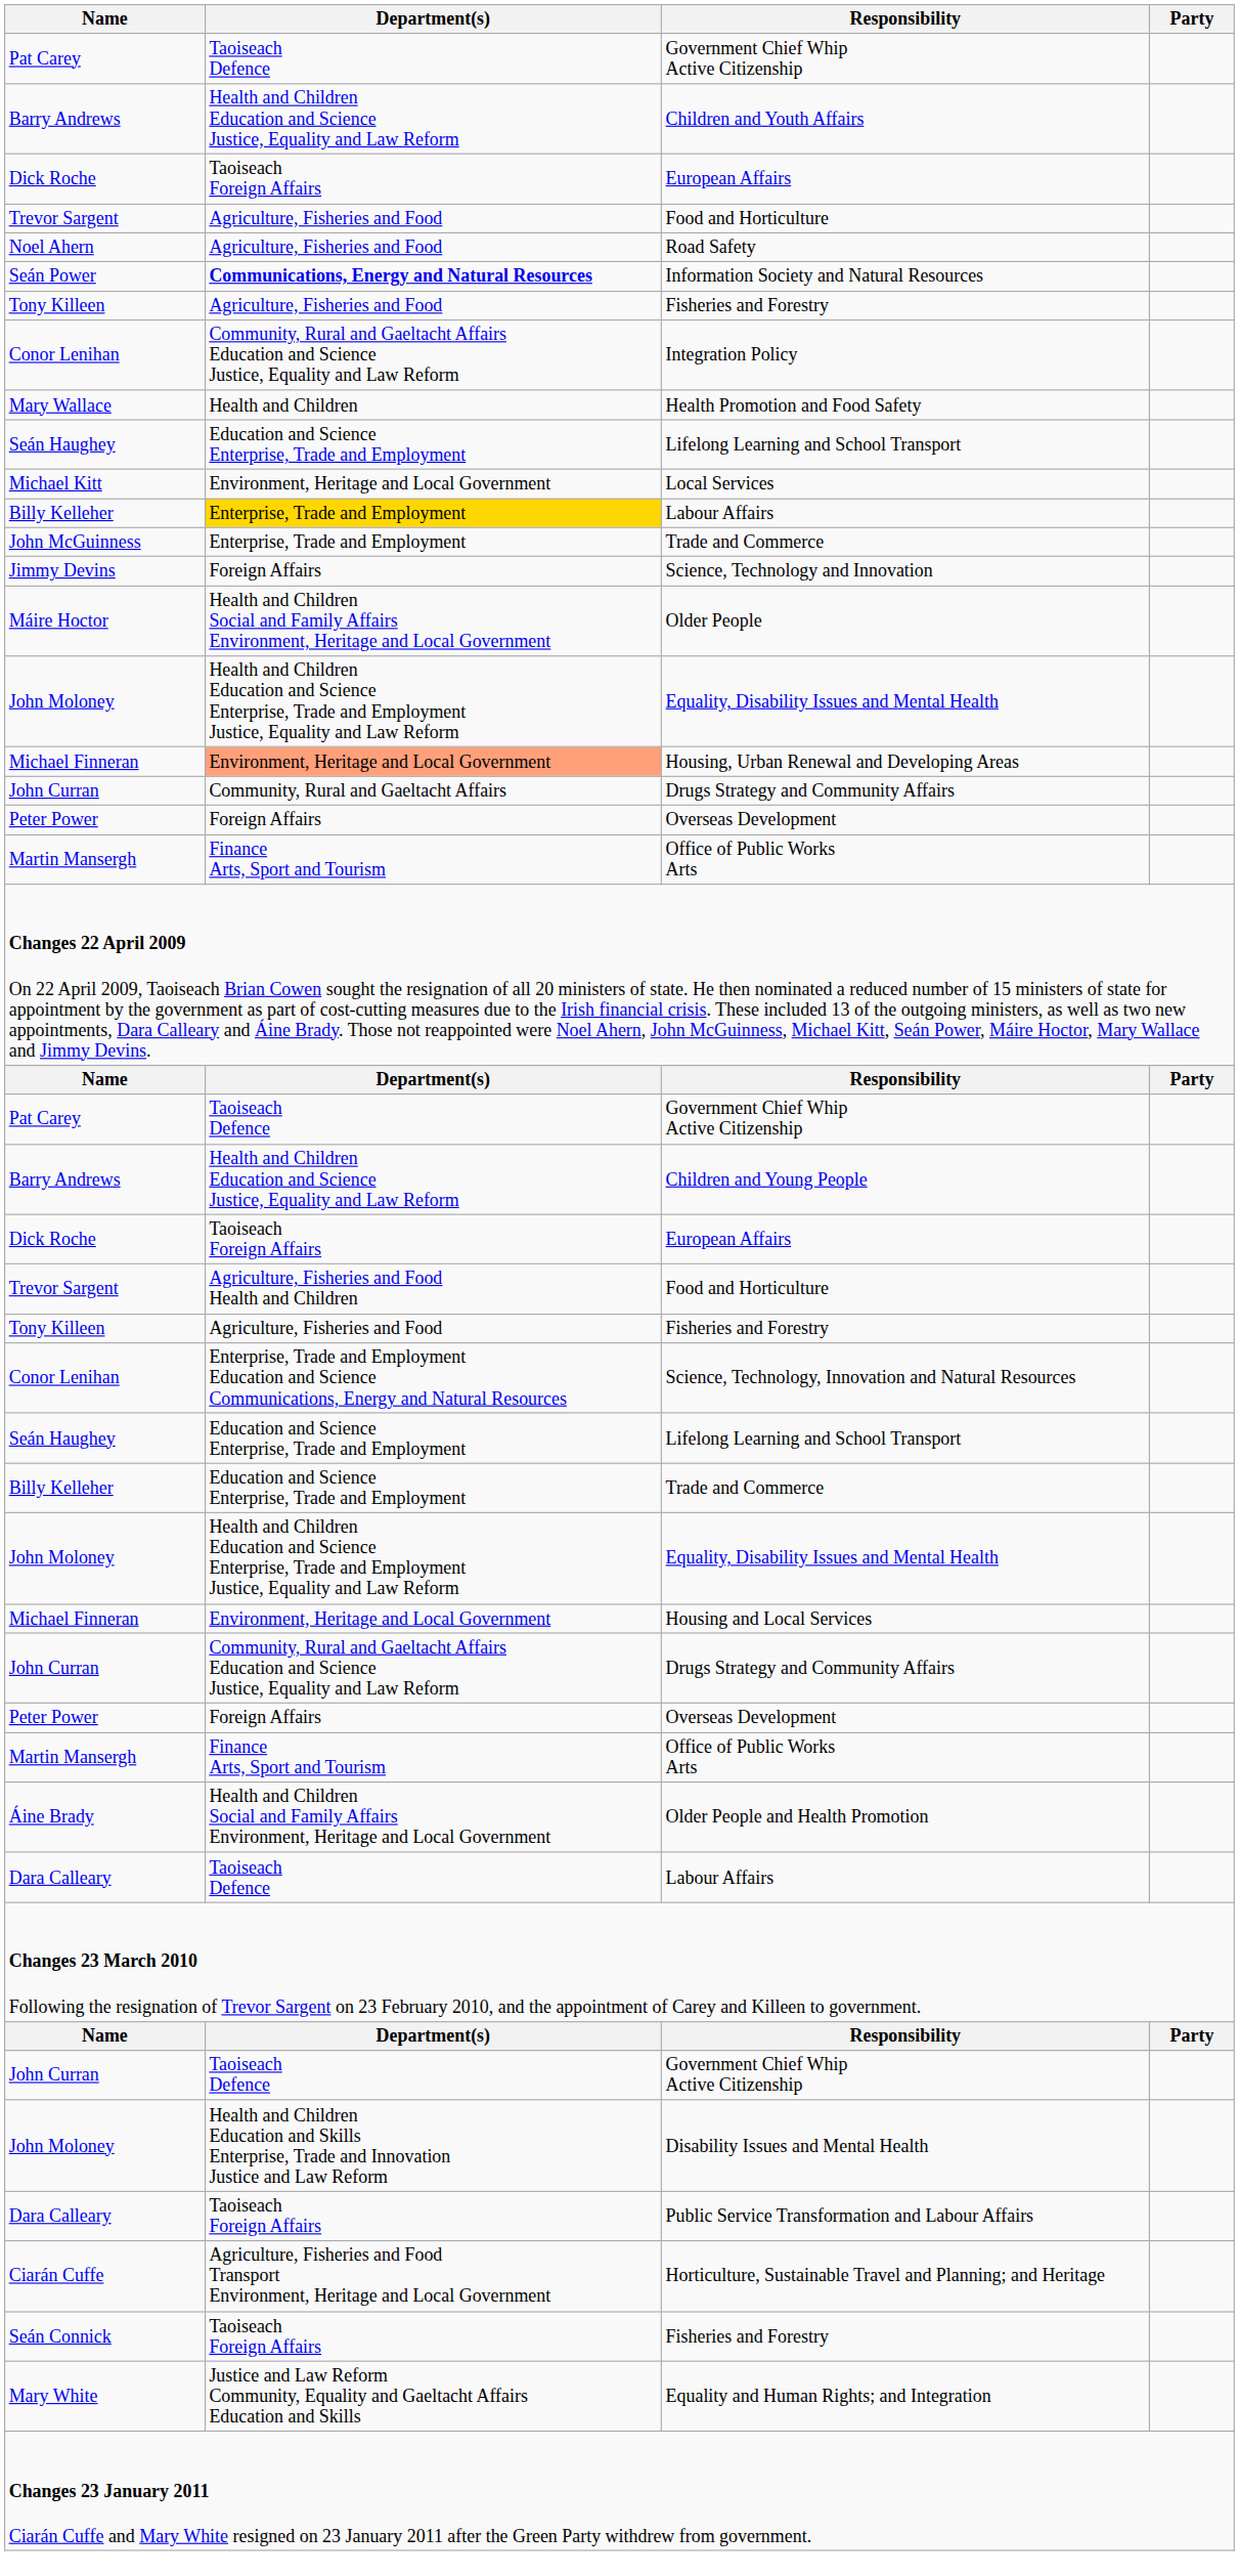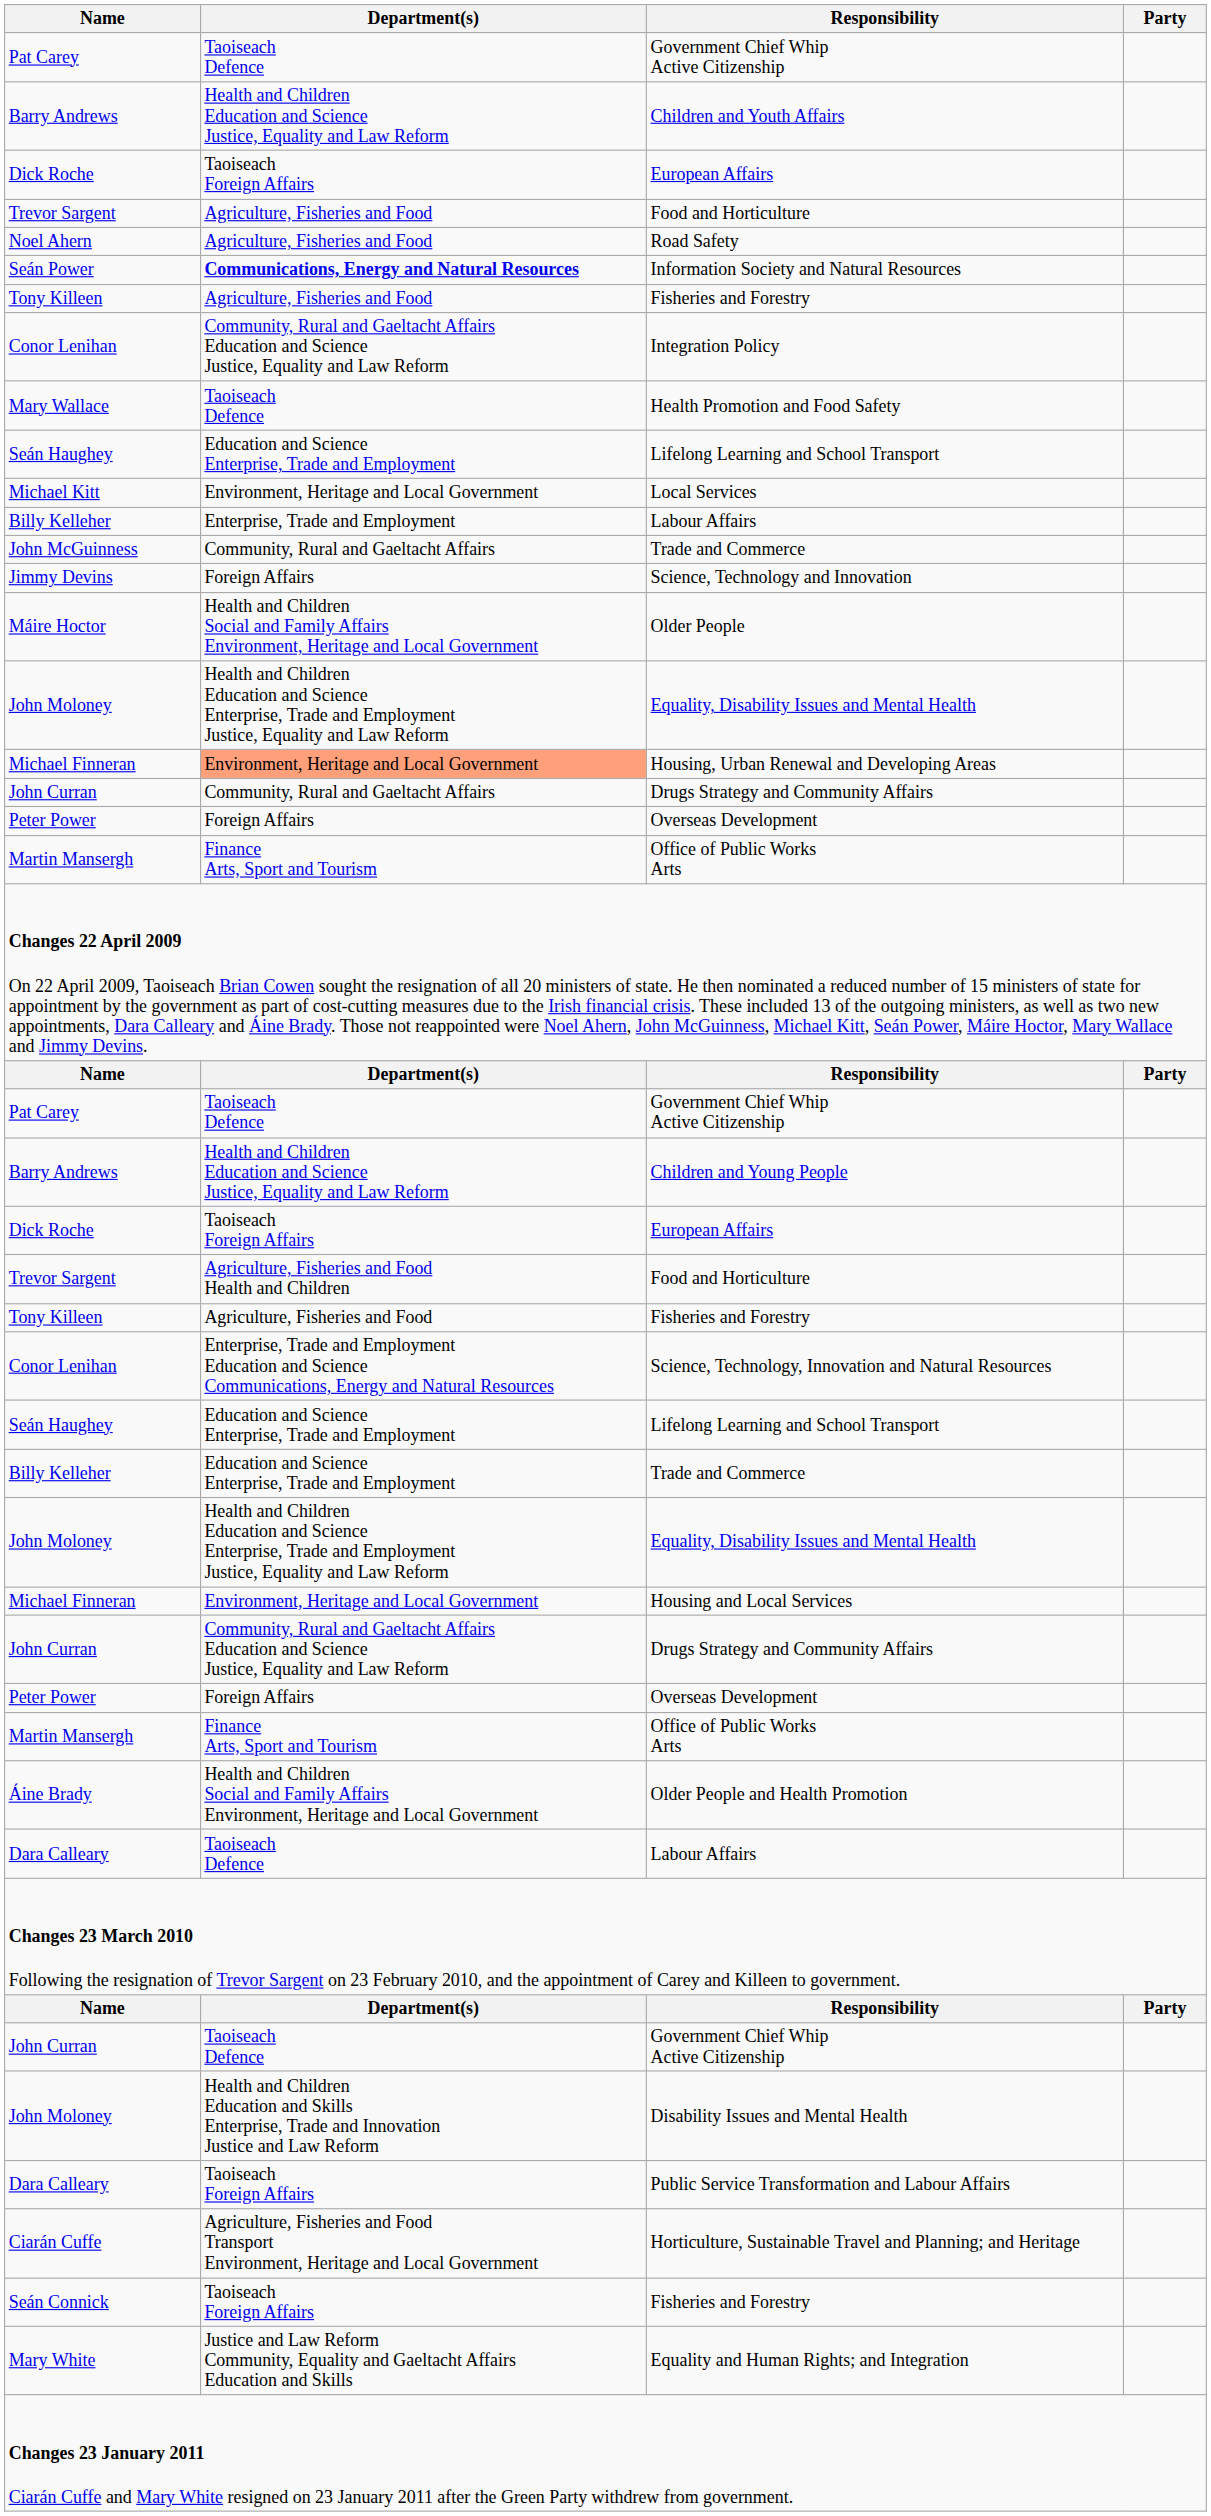Health Promotion and Food Safety | Department(s): Health and Children -> Taoiseach Defence
Billy Kelleher / Labour Affairs | Department(s): gold background -> no background
John McGuinness / Trade and Commerce | Department(s): Enterprise, Trade and Employment -> Community, Rural and Gaeltacht Affairs
